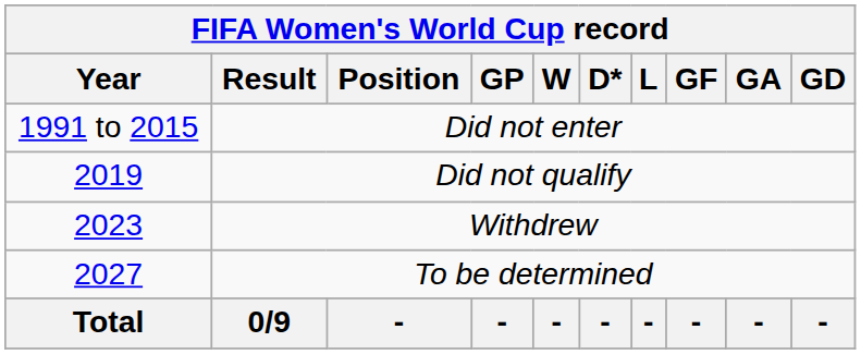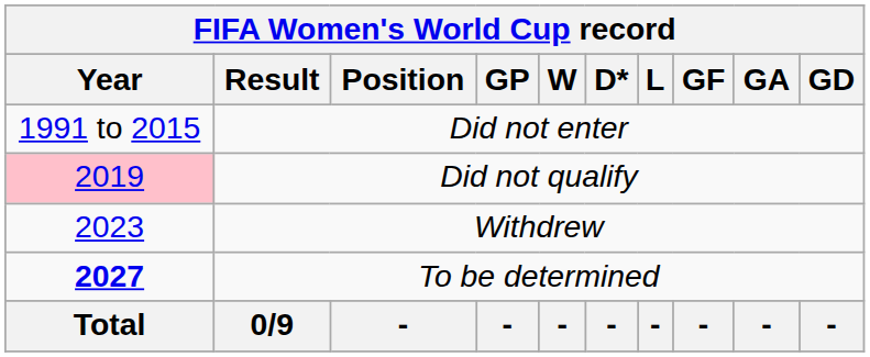Did not qualify | Year: no background -> pink background
To be determined | Year: normal -> bold
